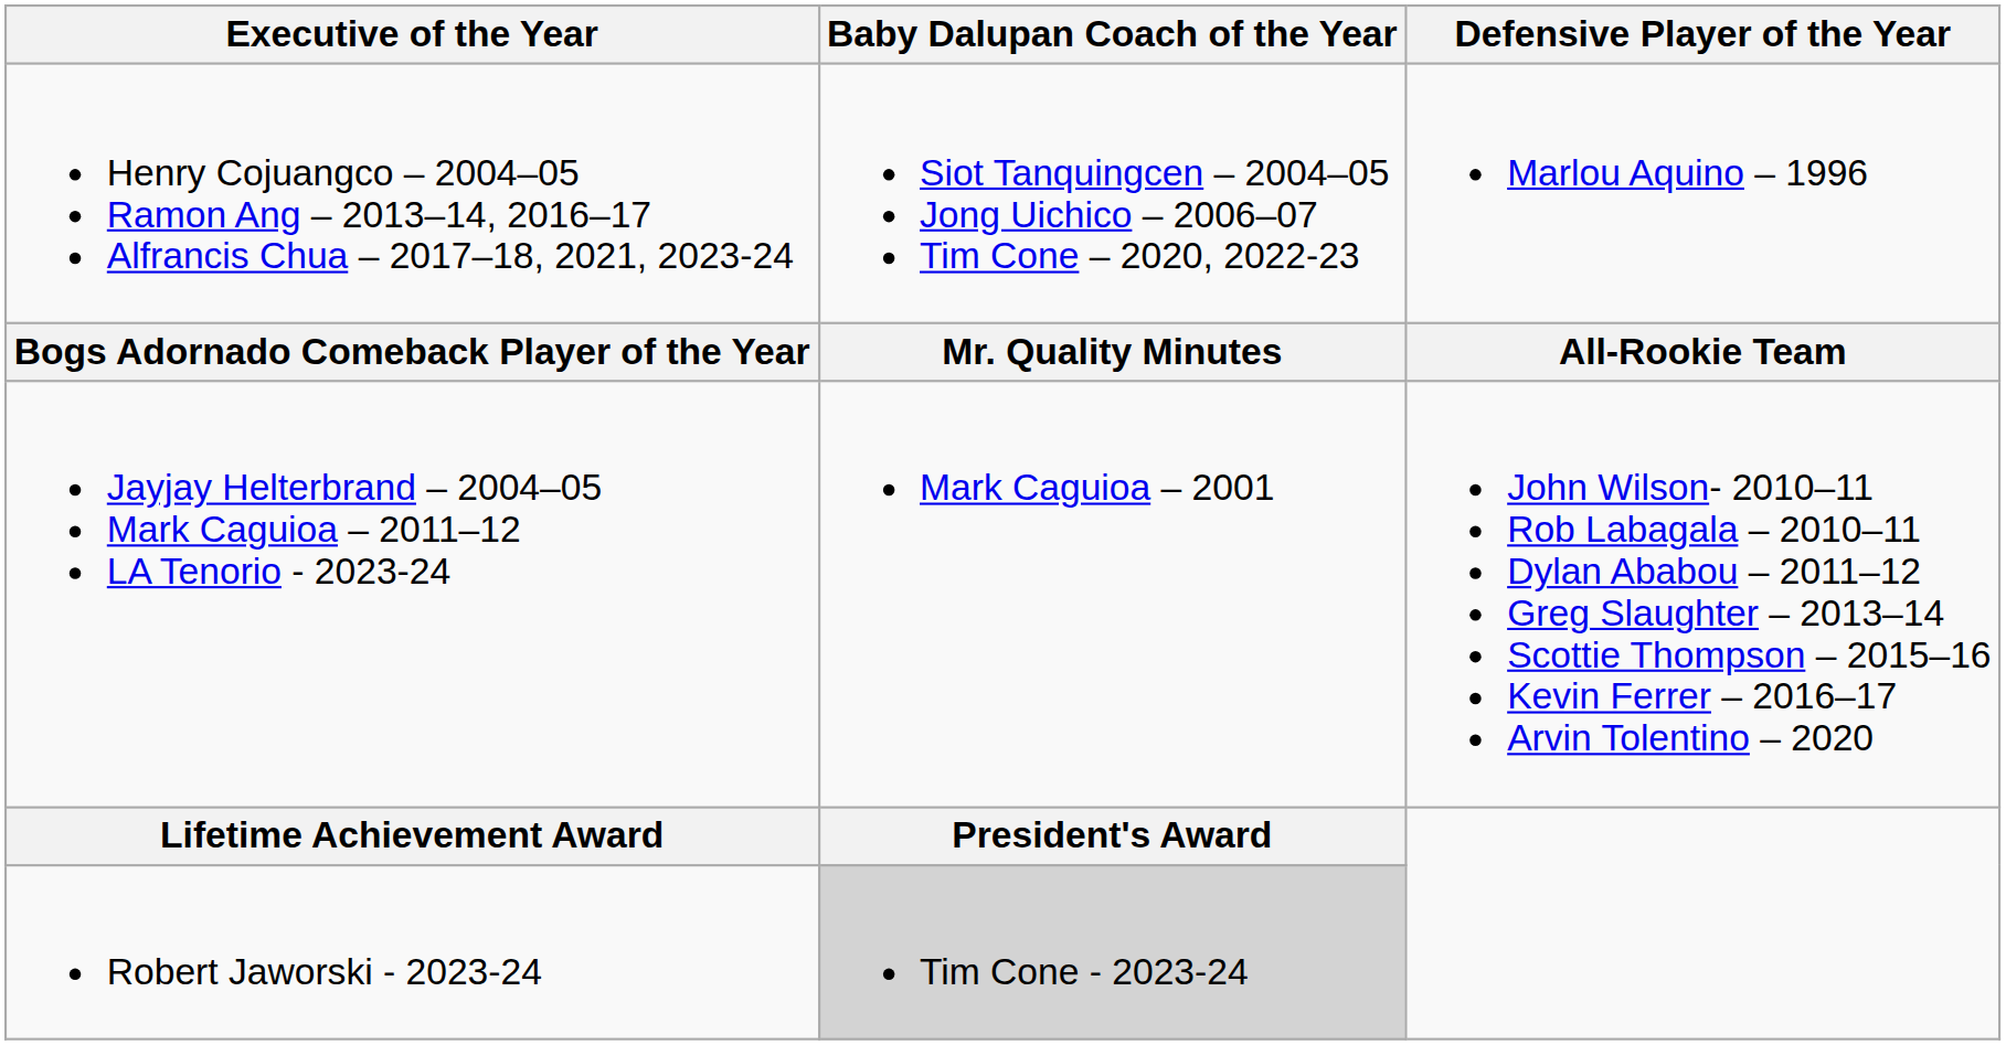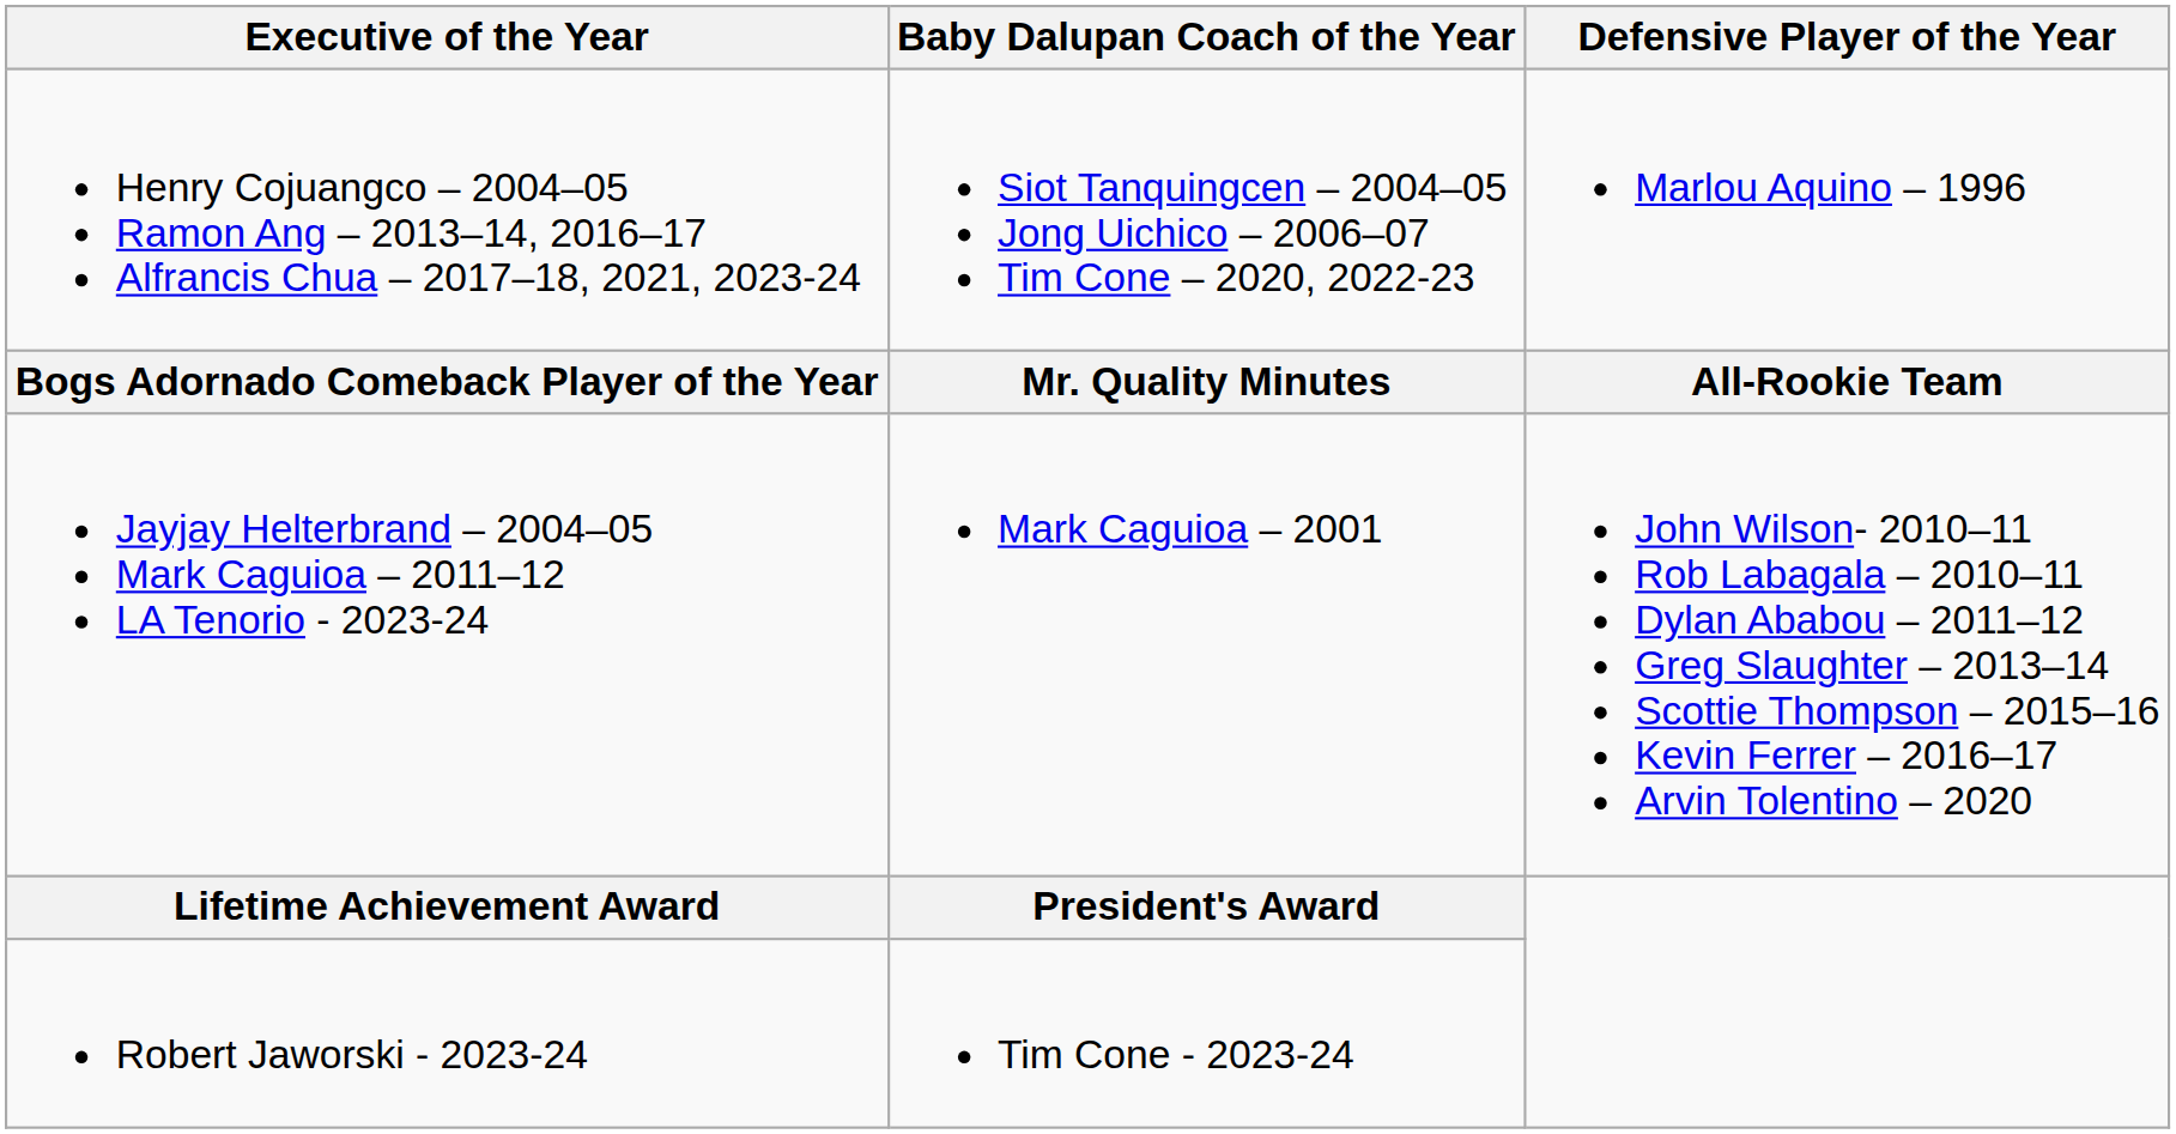Robert Jaworski - 2023-24 | Baby Dalupan Coach of the Year: lightgrey background -> no background
